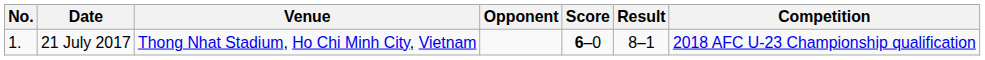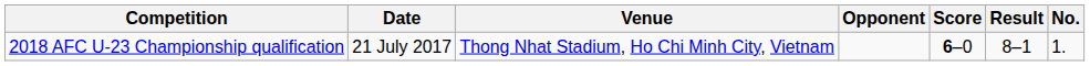columns swapped: No. <-> Competition
